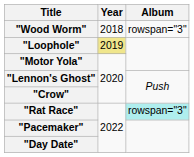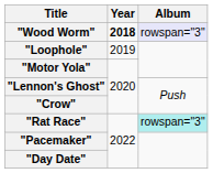"Wood Worm" | Year: normal -> bold
"Wood Worm" | Album: no background -> lavender background
"Loophole" | Year: khaki background -> no background
